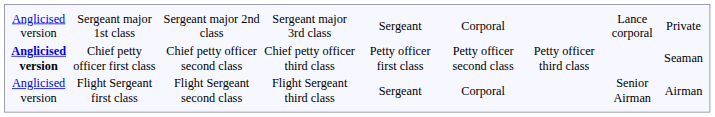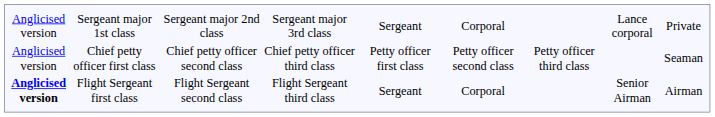Chief petty officer first class | column 1: bold -> normal
Flight Sergeant first class | column 1: normal -> bold
